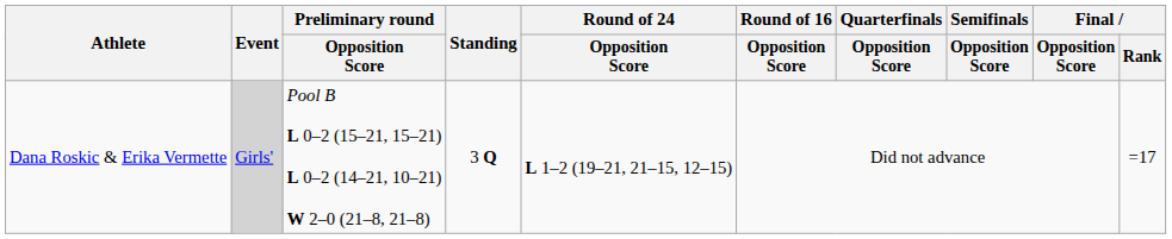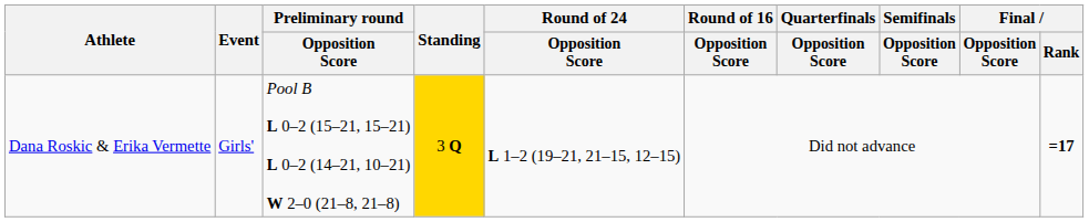Dana Roskic & Erika Vermette | Event: lightgrey background -> no background
Dana Roskic & Erika Vermette | Standing: no background -> gold background
Dana Roskic & Erika Vermette | Final / Rank: normal -> bold
